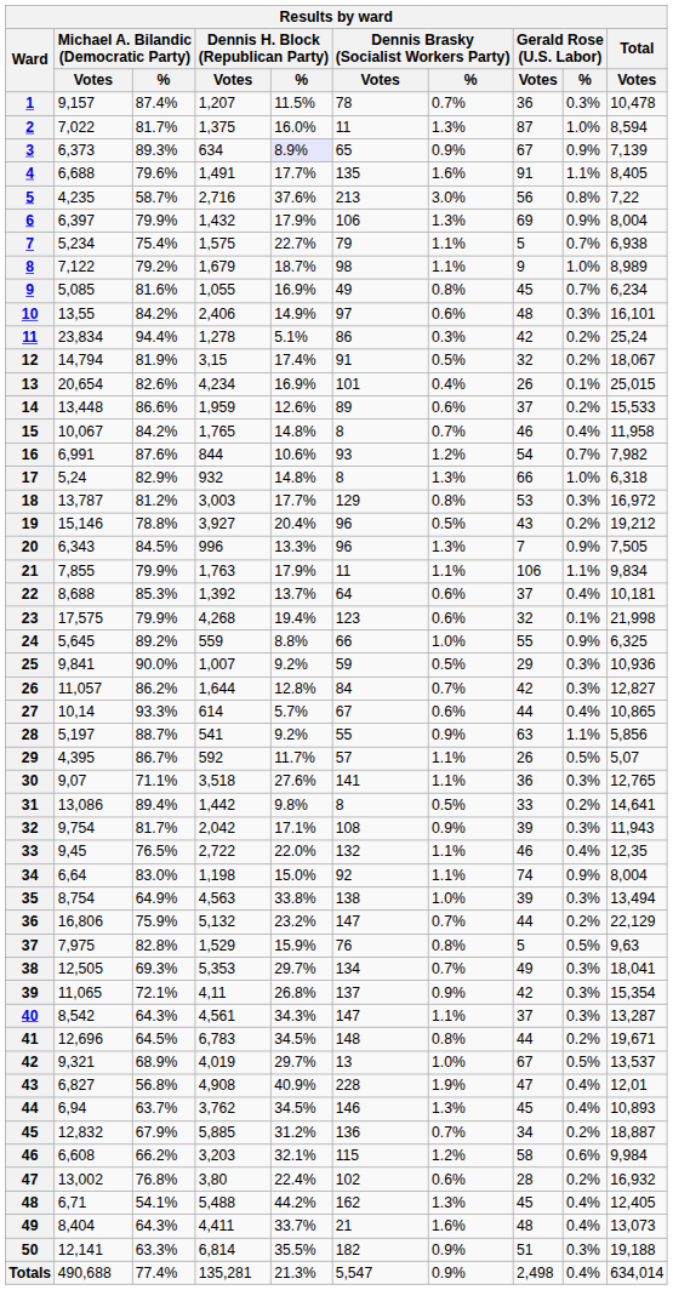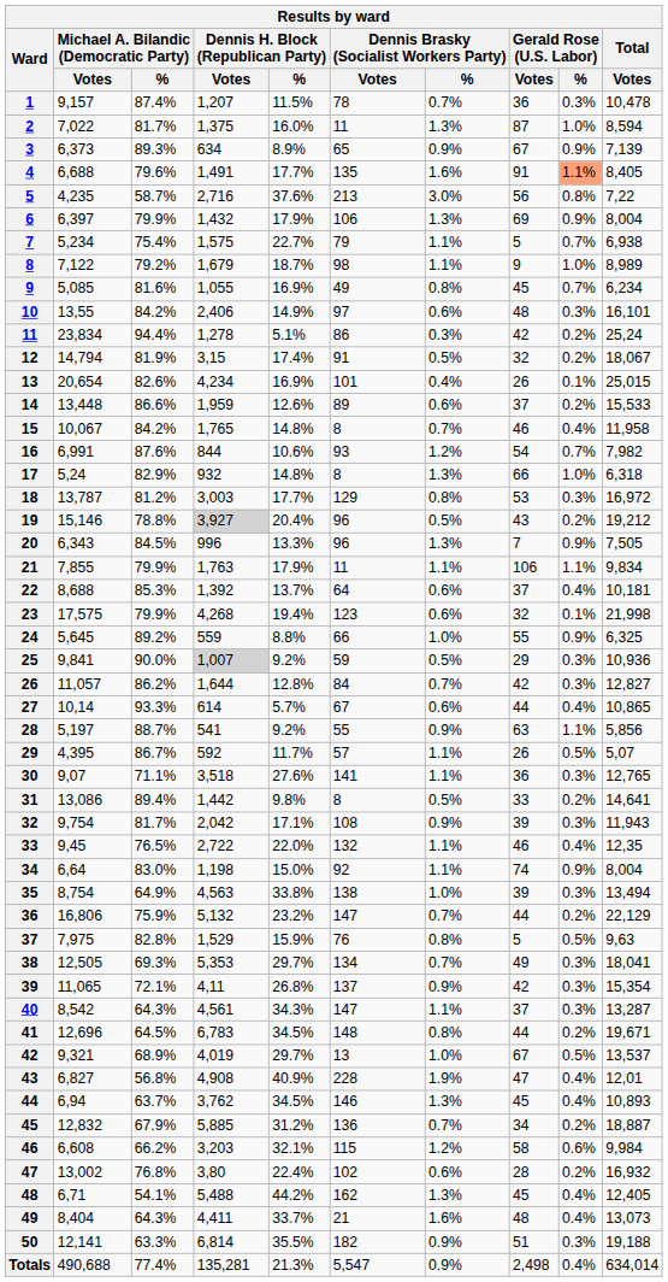3 | Dennis H. Block (Republican Party) / %: lavender background -> no background
4 | Gerald Rose (U.S. Labor) / %: no background -> lightsalmon background
19 | Dennis H. Block (Republican Party) / Votes: no background -> lightgrey background
25 | Dennis H. Block (Republican Party) / Votes: no background -> lightgrey background
